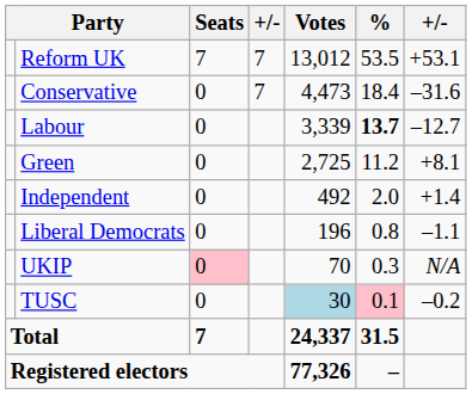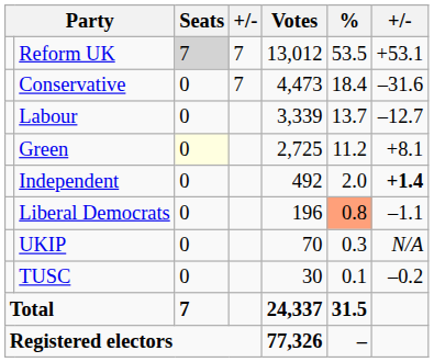Reform UK | Seats: no background -> lightgrey background
Labour | %: bold -> normal
Green | Seats: no background -> lightyellow background
Independent | column 7: normal -> bold
Liberal Democrats | %: no background -> lightsalmon background
UKIP | Seats: pink background -> no background
TUSC | Votes: lightblue background -> no background
TUSC | %: pink background -> no background
